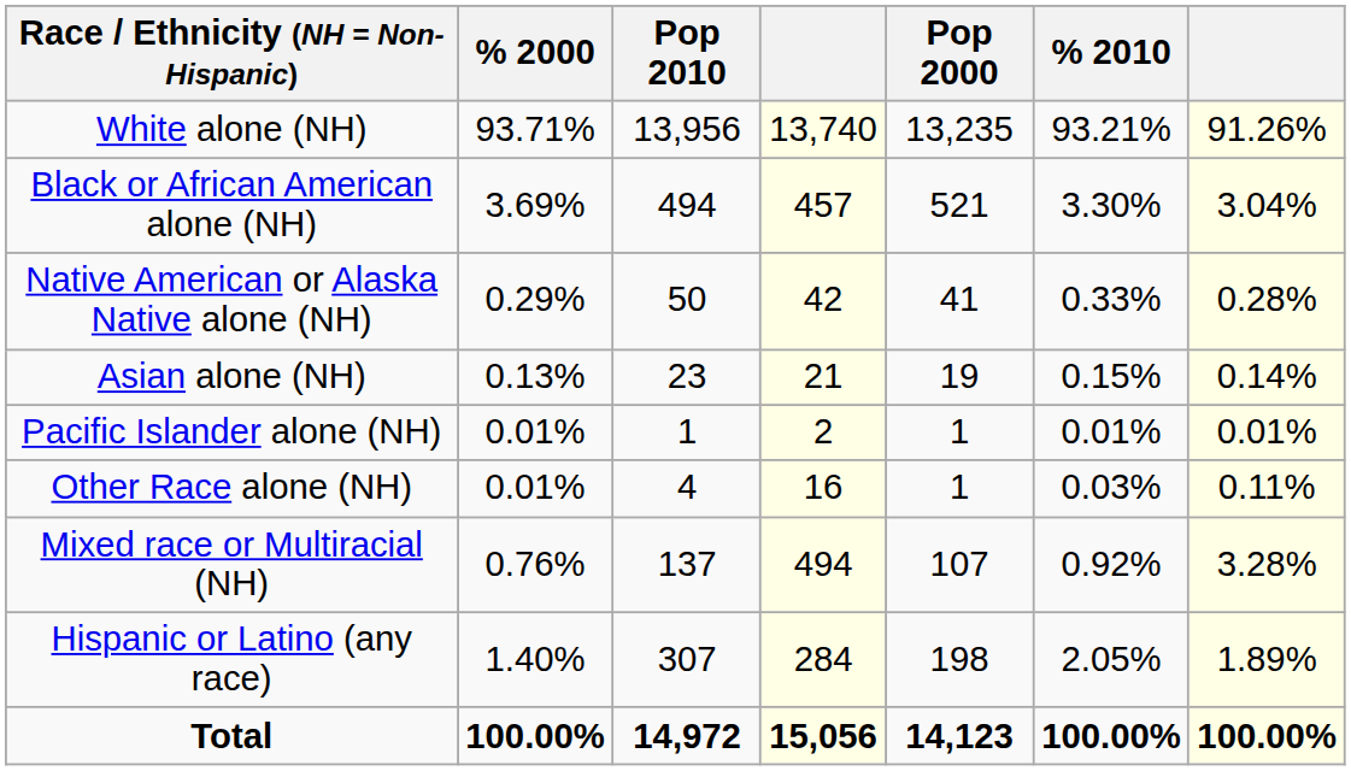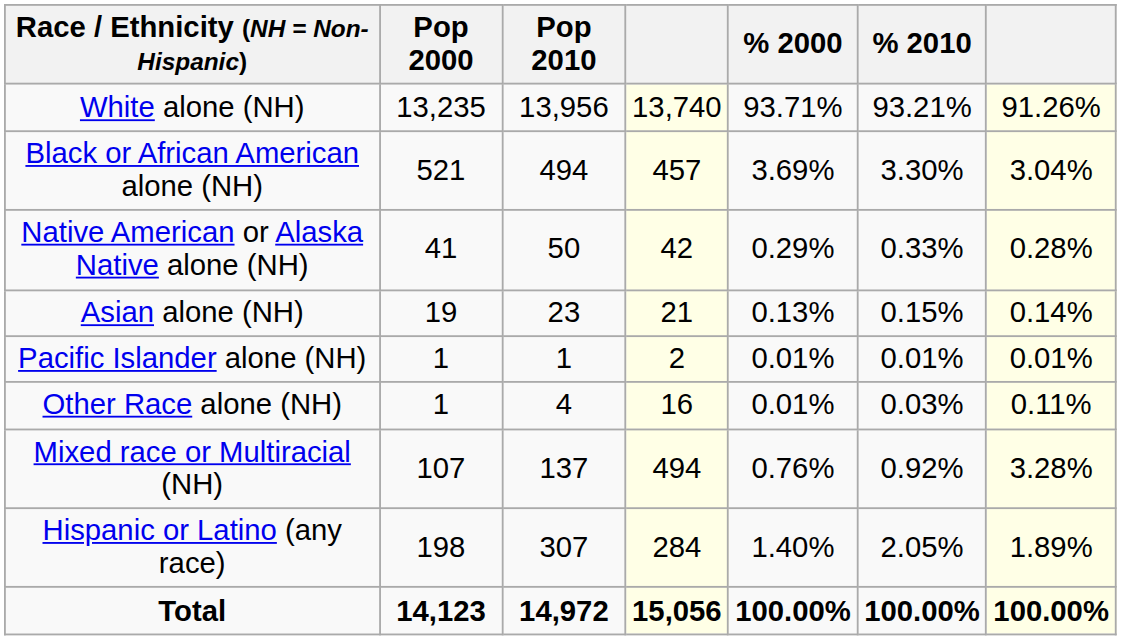columns swapped: Pop 2000 <-> % 2000
